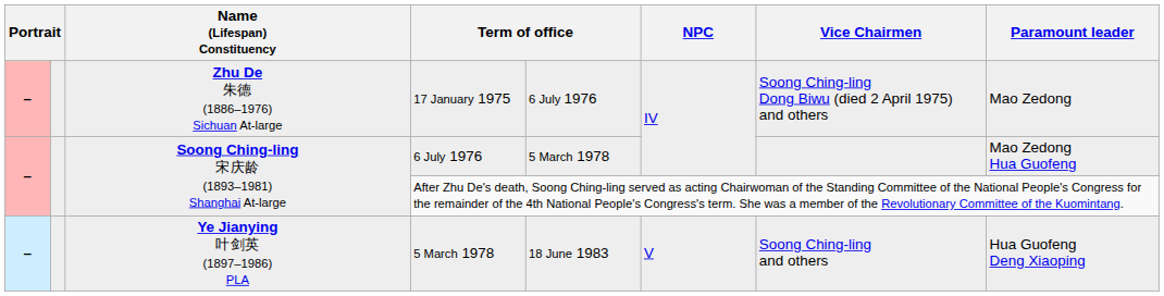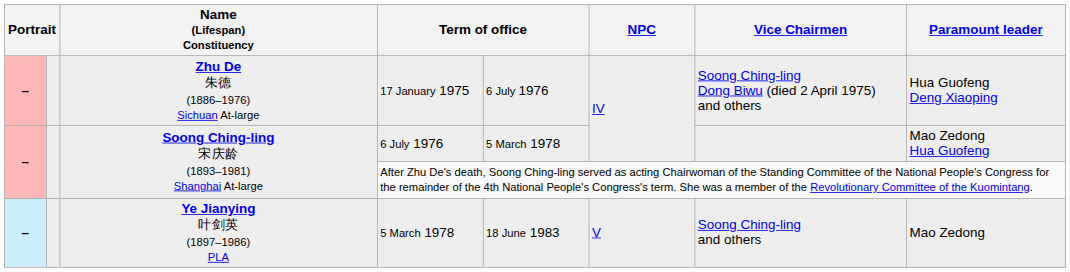Zhu De 朱德 (1886–1976) Sichuan At-large | Paramount leader: Mao Zedong -> Hua Guofeng Deng Xiaoping
Ye Jianying 叶剑英 (1897–1986) PLA | Paramount leader: Hua Guofeng Deng Xiaoping -> Mao Zedong
